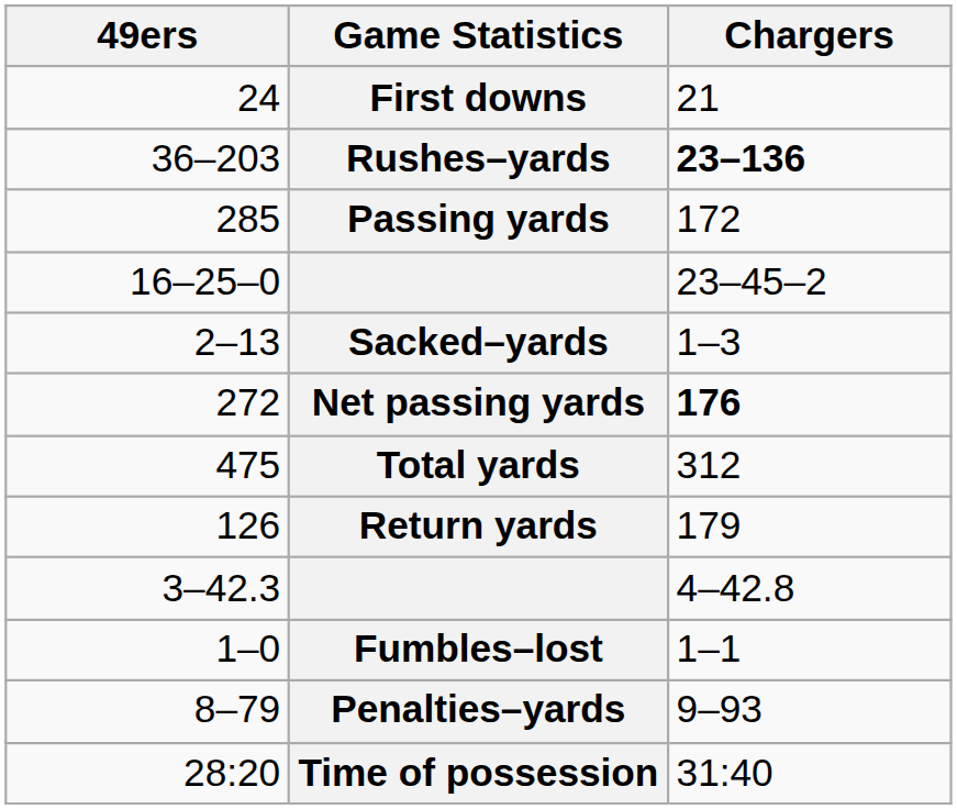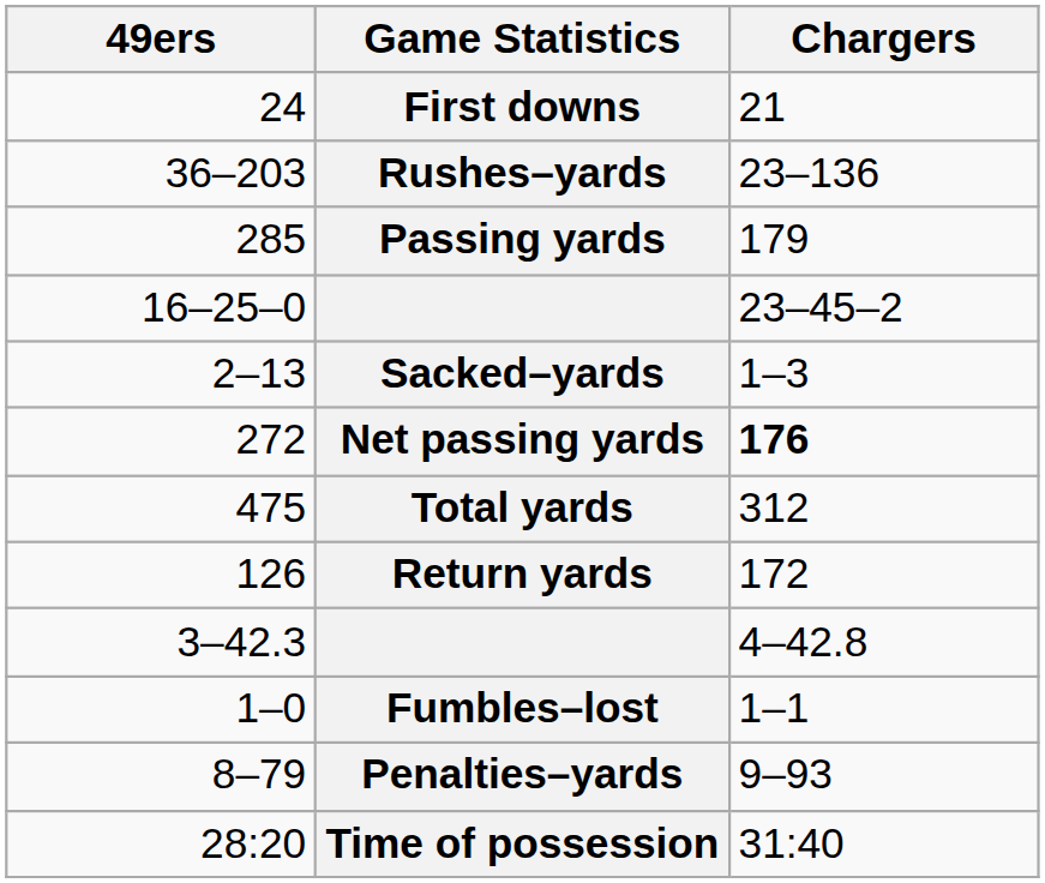Rushes–yards | Chargers: bold -> normal
Passing yards | Chargers: 172 -> 179
Return yards | Chargers: 179 -> 172
